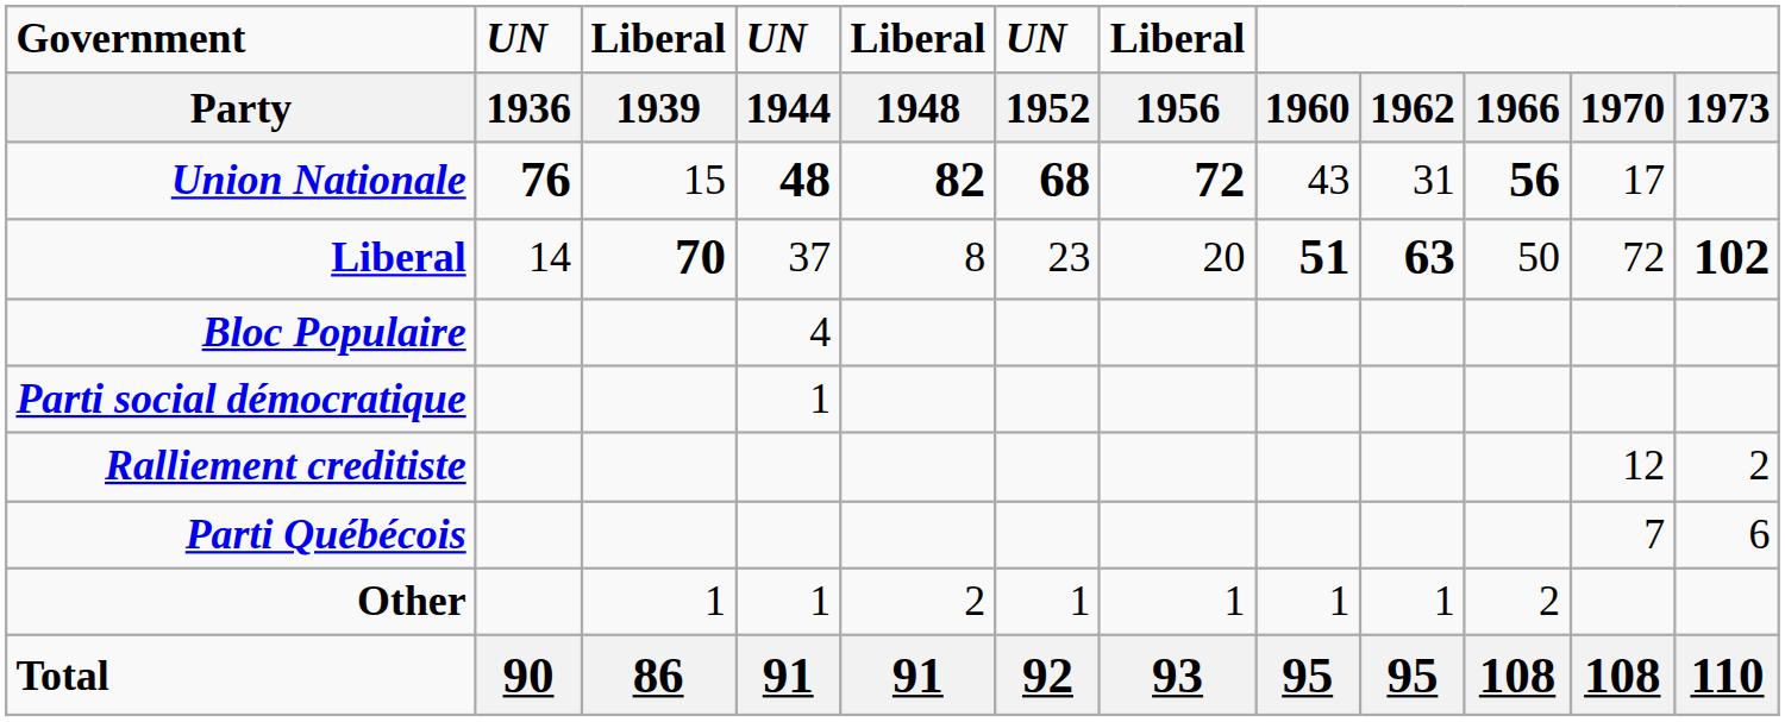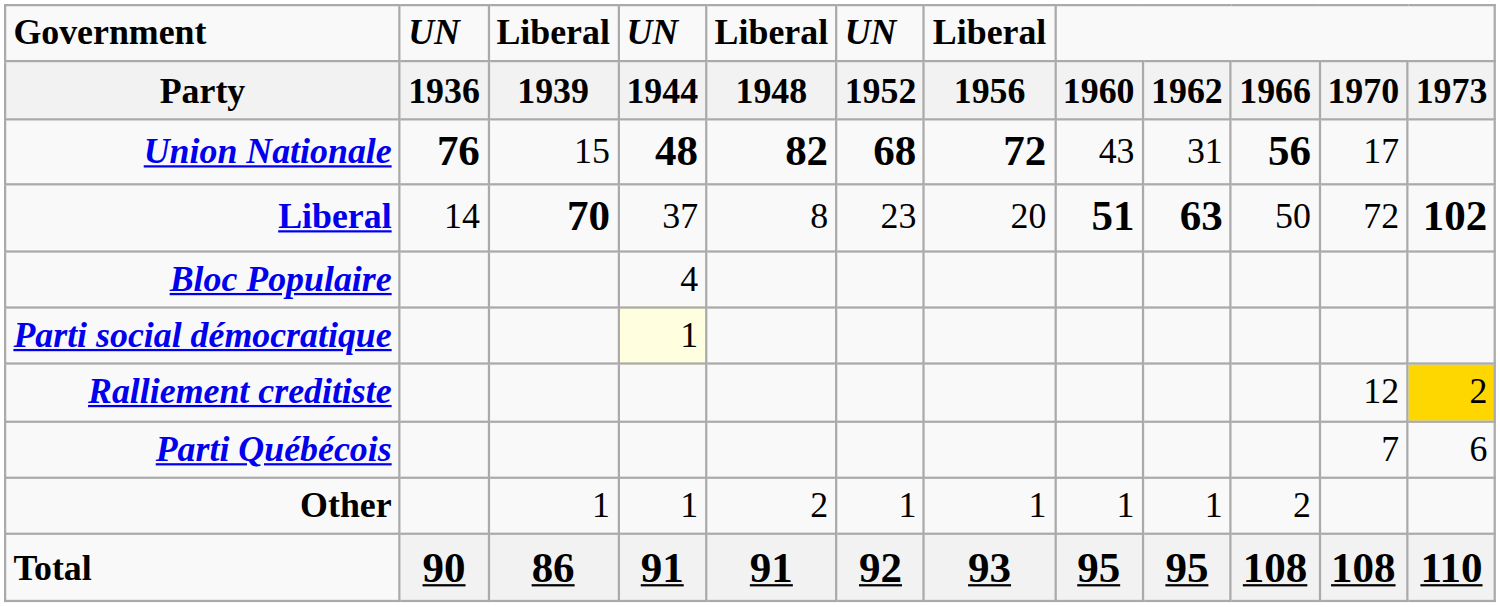Parti social démocratique | UN / 1944: no background -> lightyellow background
Ralliement creditiste | 1973: no background -> gold background
